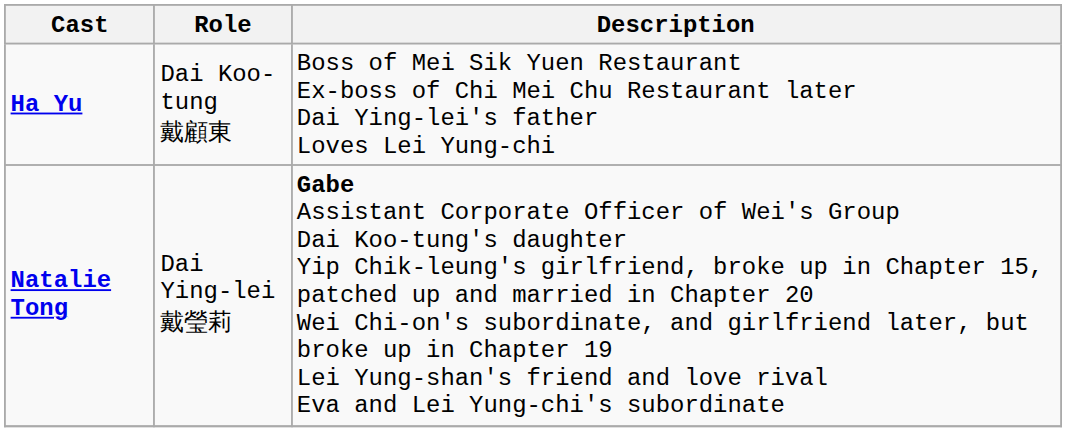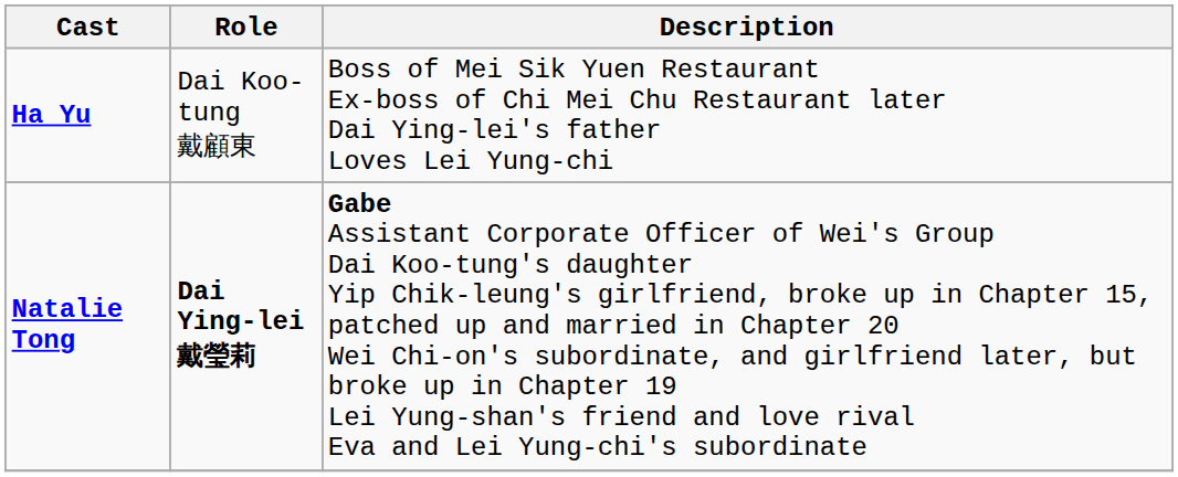Natalie Tong | Role: normal -> bold
